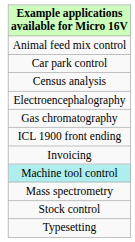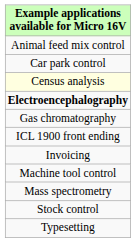row 4 | column 1: no background -> lightyellow background
row 5 | column 1: normal -> bold
row 9 | column 1: paleturquoise background -> no background
